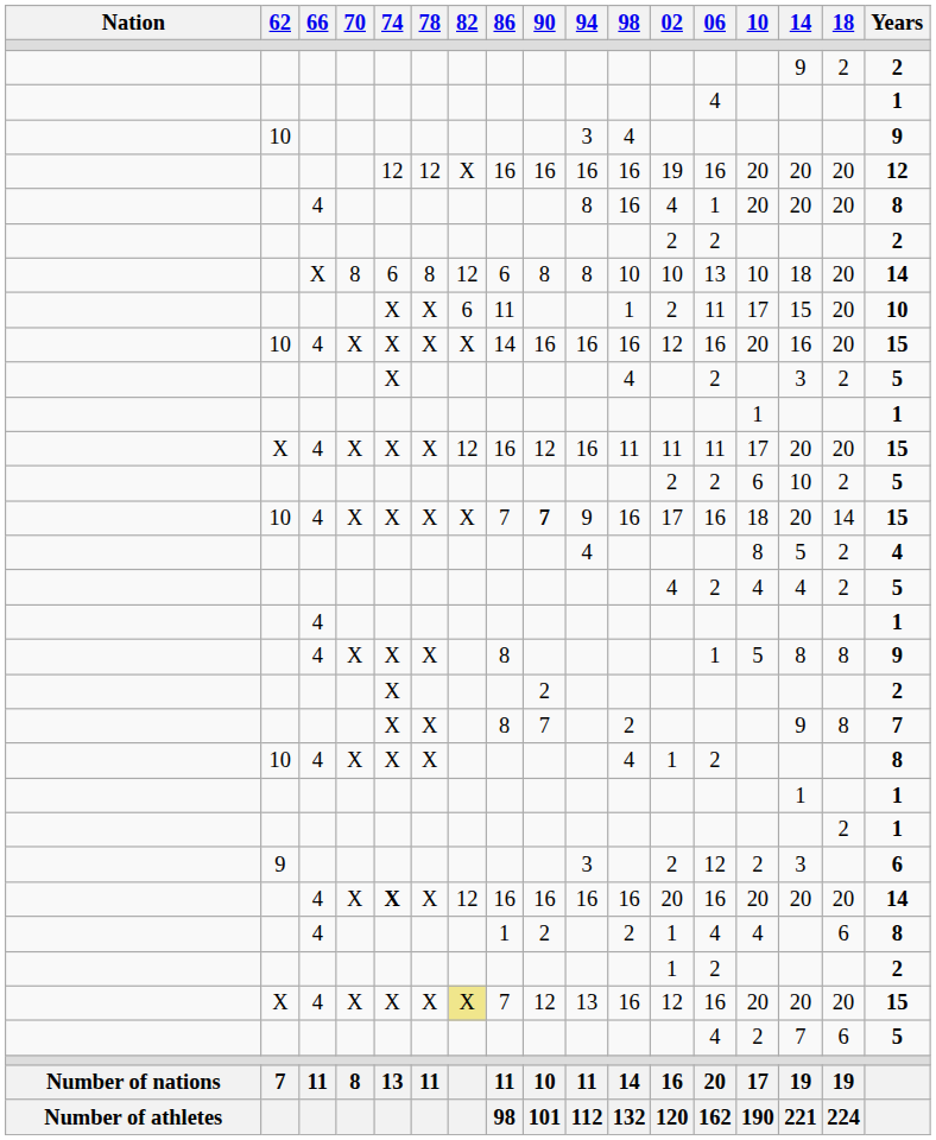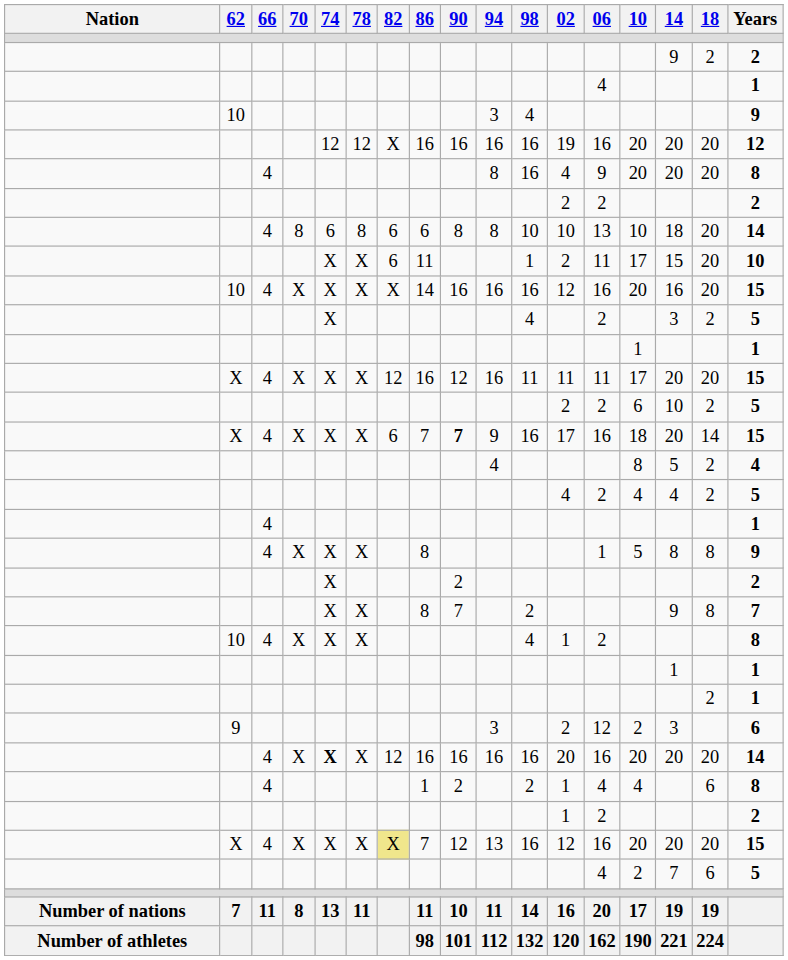row 7 | 06: 1 -> 9
row 9 | 66: X -> 4
row 9 | 82: 12 -> 6
row 16 | 62: 10 -> X
row 16 | 82: X -> 6
